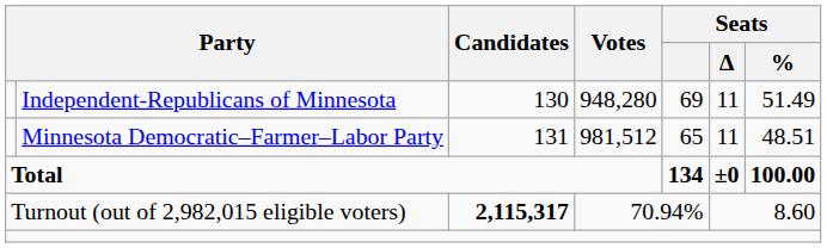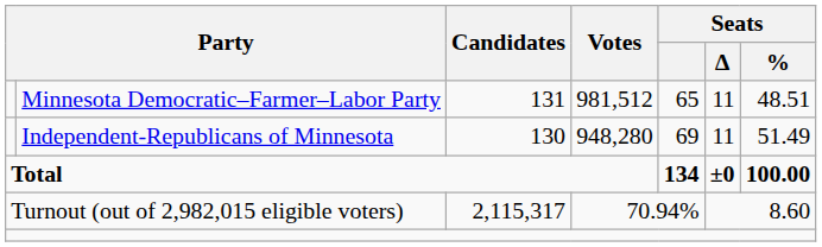rows swapped: Independent-Republicans of Minnesota <-> Minnesota Democratic–Farmer–Labor Party
Turnout (out of 2,982,015 eligible voters) | Candidates: bold -> normal
